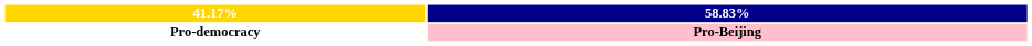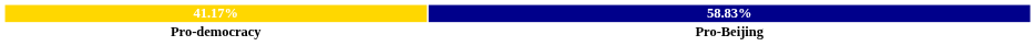Pro-democracy | 58.83%: pink background -> no background
